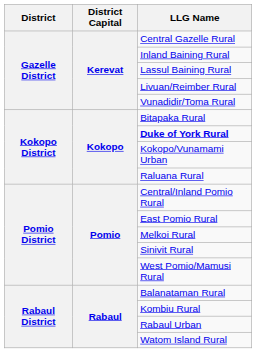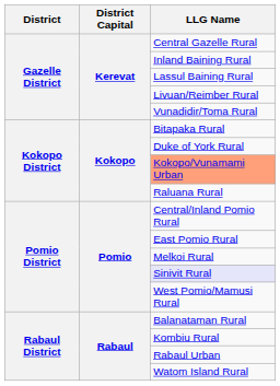Duke of York Rural | LLG Name: bold -> normal
Kokopo/Vunamami Urban | LLG Name: no background -> lightsalmon background
Sinivit Rural | LLG Name: no background -> lavender background
